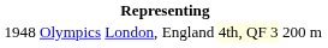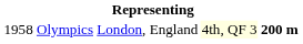Olympics | column 1: 1948 -> 1958
Olympics | column 5: normal -> bold
